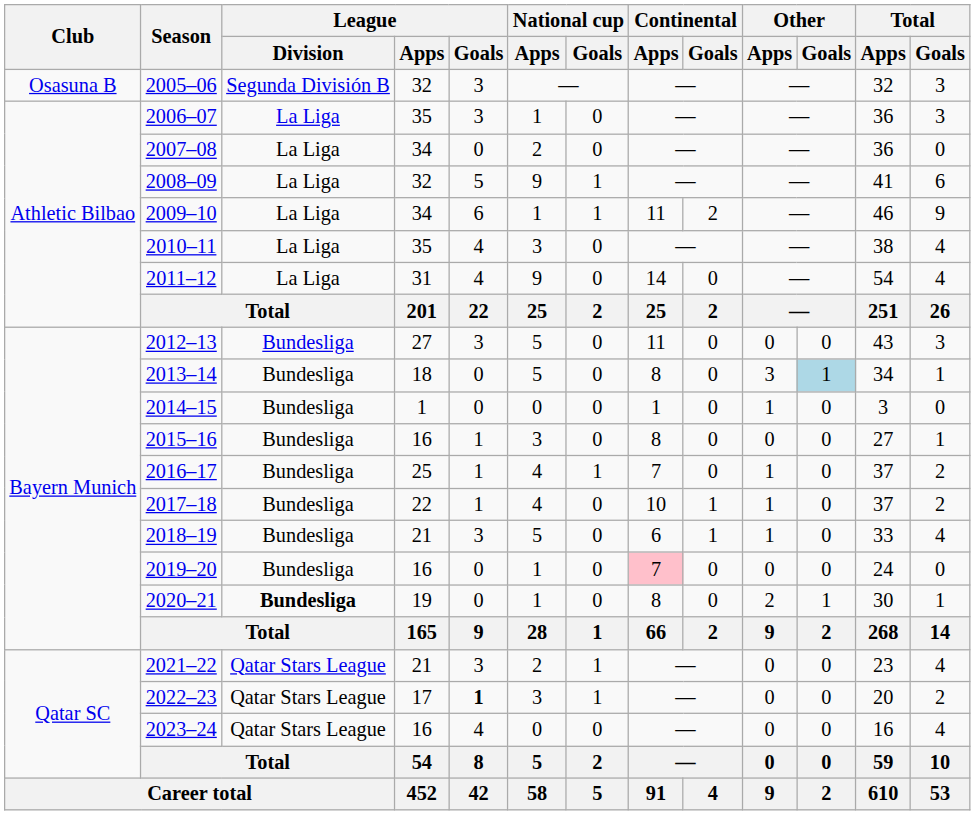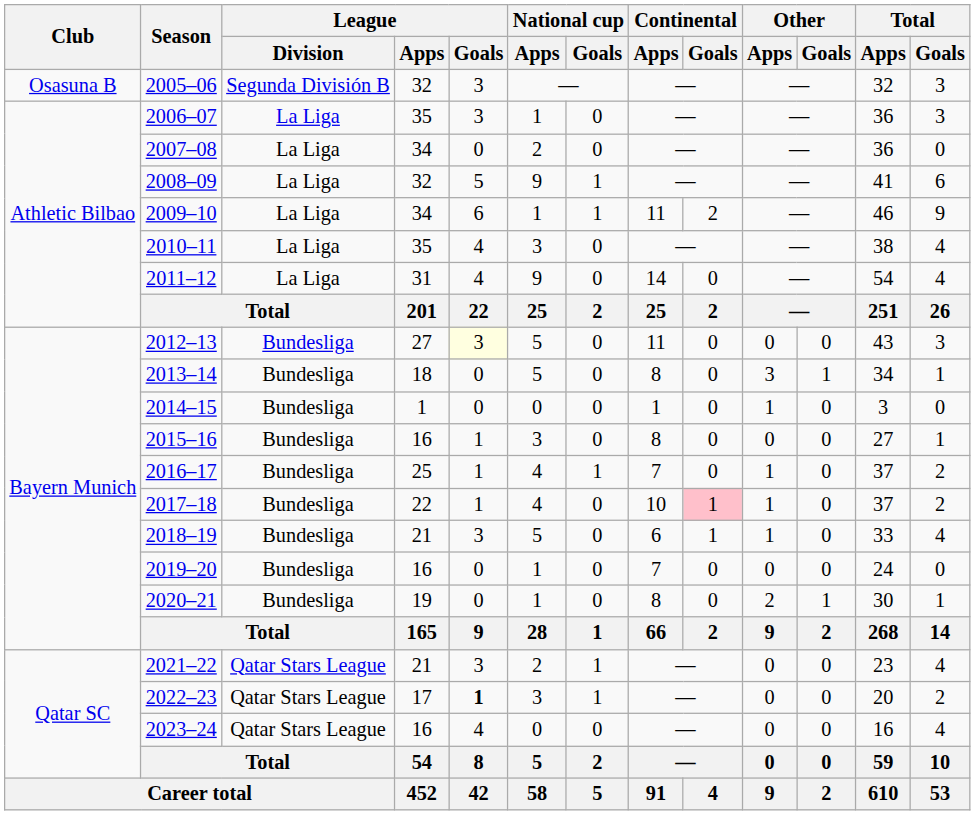2012–13 | League / Goals: no background -> lightyellow background
2013–14 | Other / Goals: lightblue background -> no background
2017–18 | Continental / Goals: no background -> pink background
2019–20 | Continental / Apps: pink background -> no background
2020–21 | League / Division: bold -> normal
